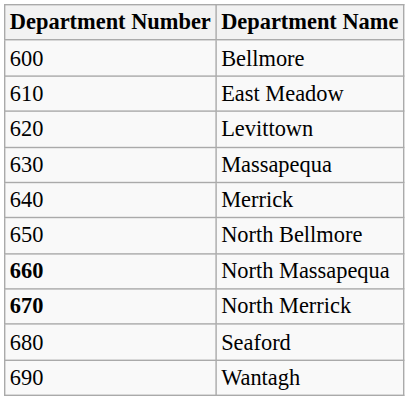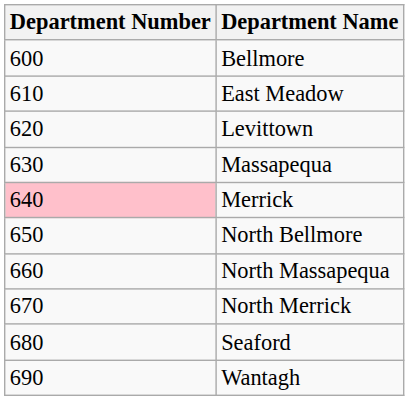Merrick | Department Number: no background -> pink background
North Massapequa | Department Number: bold -> normal
North Merrick | Department Number: bold -> normal
